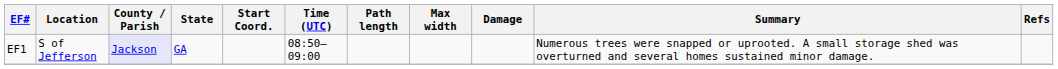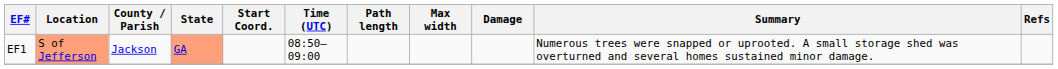EF1 | Location: no background -> lightsalmon background
EF1 | County / Parish: lavender background -> no background
EF1 | State: no background -> lightsalmon background
